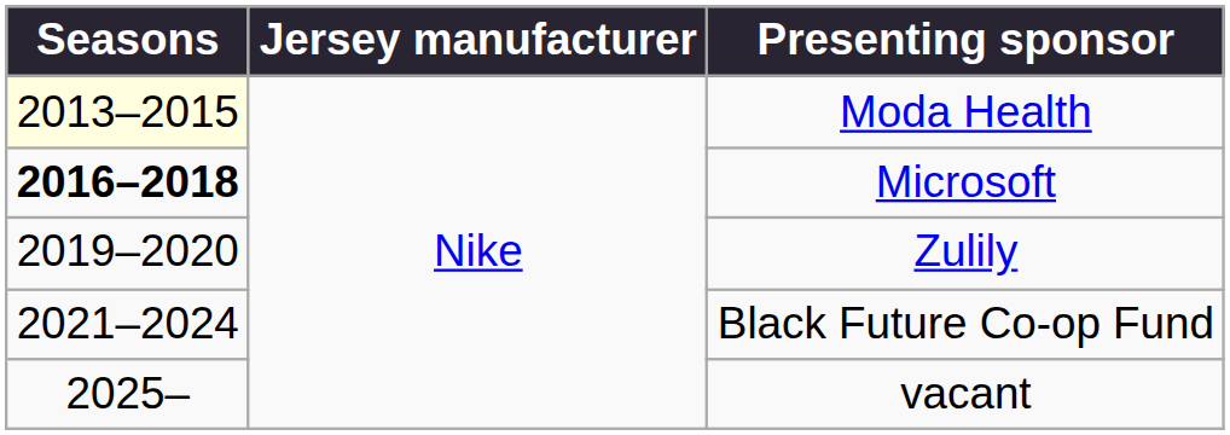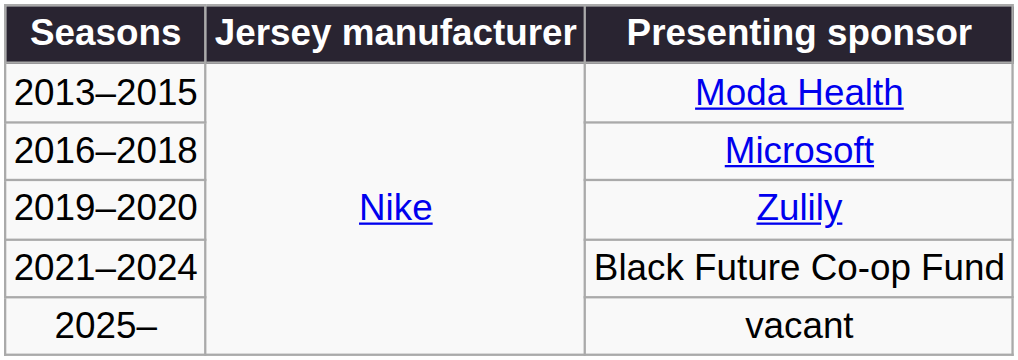Moda Health | Seasons: lightyellow background -> no background
Microsoft | Seasons: bold -> normal
